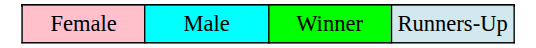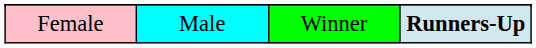Female | column 4: normal -> bold
